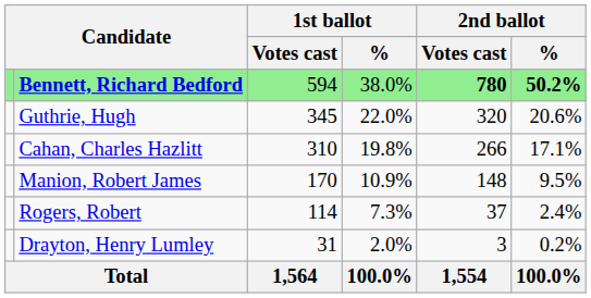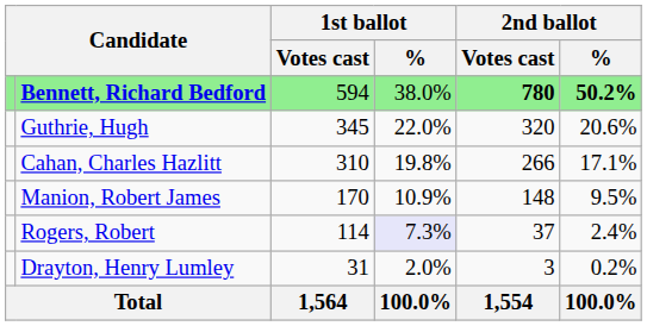Rogers, Robert | 1st ballot / %: no background -> lavender background
